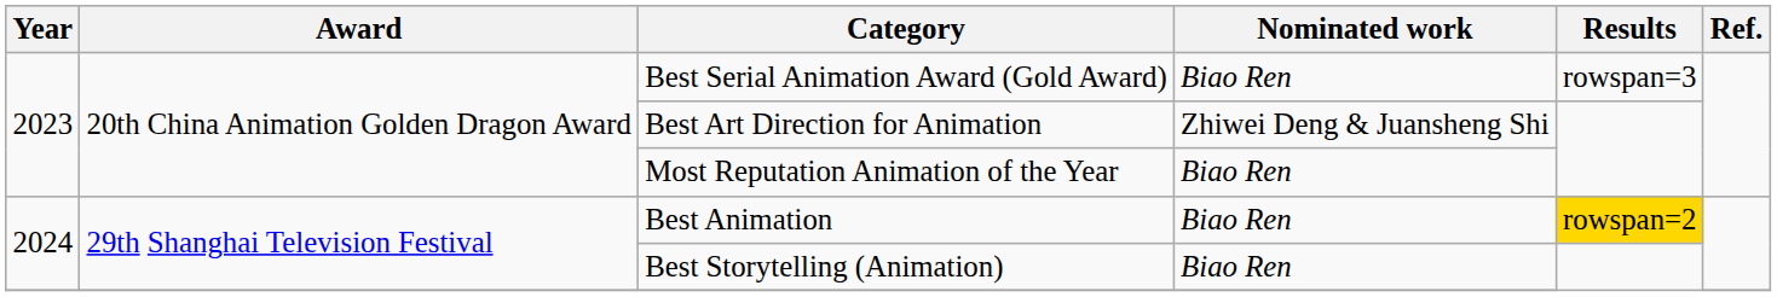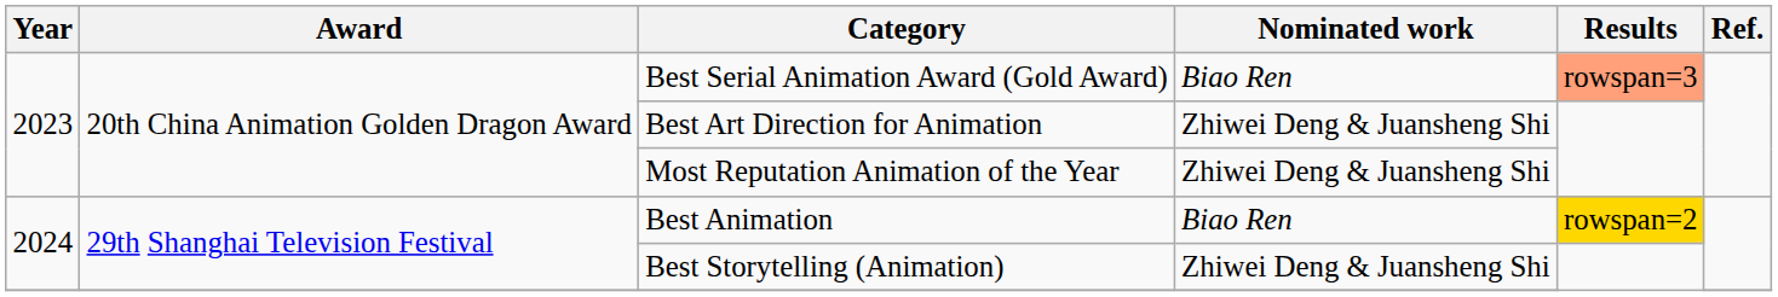Best Serial Animation Award (Gold Award) | Results: no background -> lightsalmon background
Most Reputation Animation of the Year | Nominated work: Biao Ren -> Zhiwei Deng & Juansheng Shi
Best Storytelling (Animation) | Nominated work: Biao Ren -> Zhiwei Deng & Juansheng Shi
